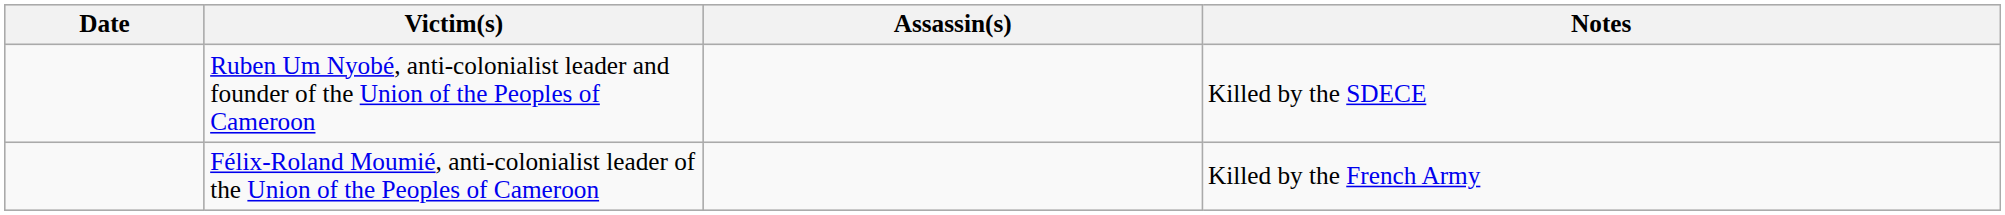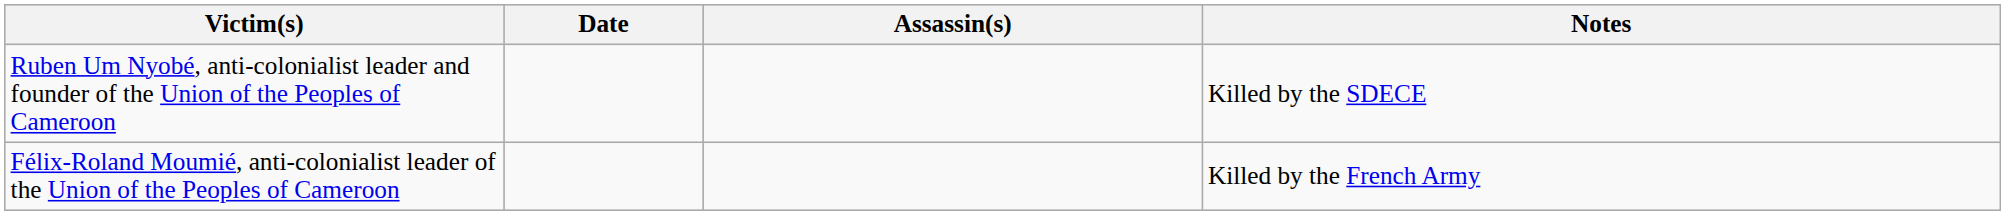columns swapped: Date <-> Victim(s)
